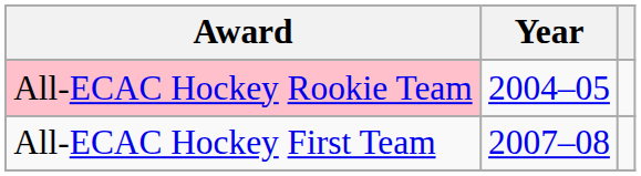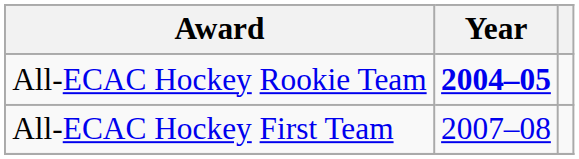row 2 | Award: pink background -> no background
row 2 | Year: normal -> bold
